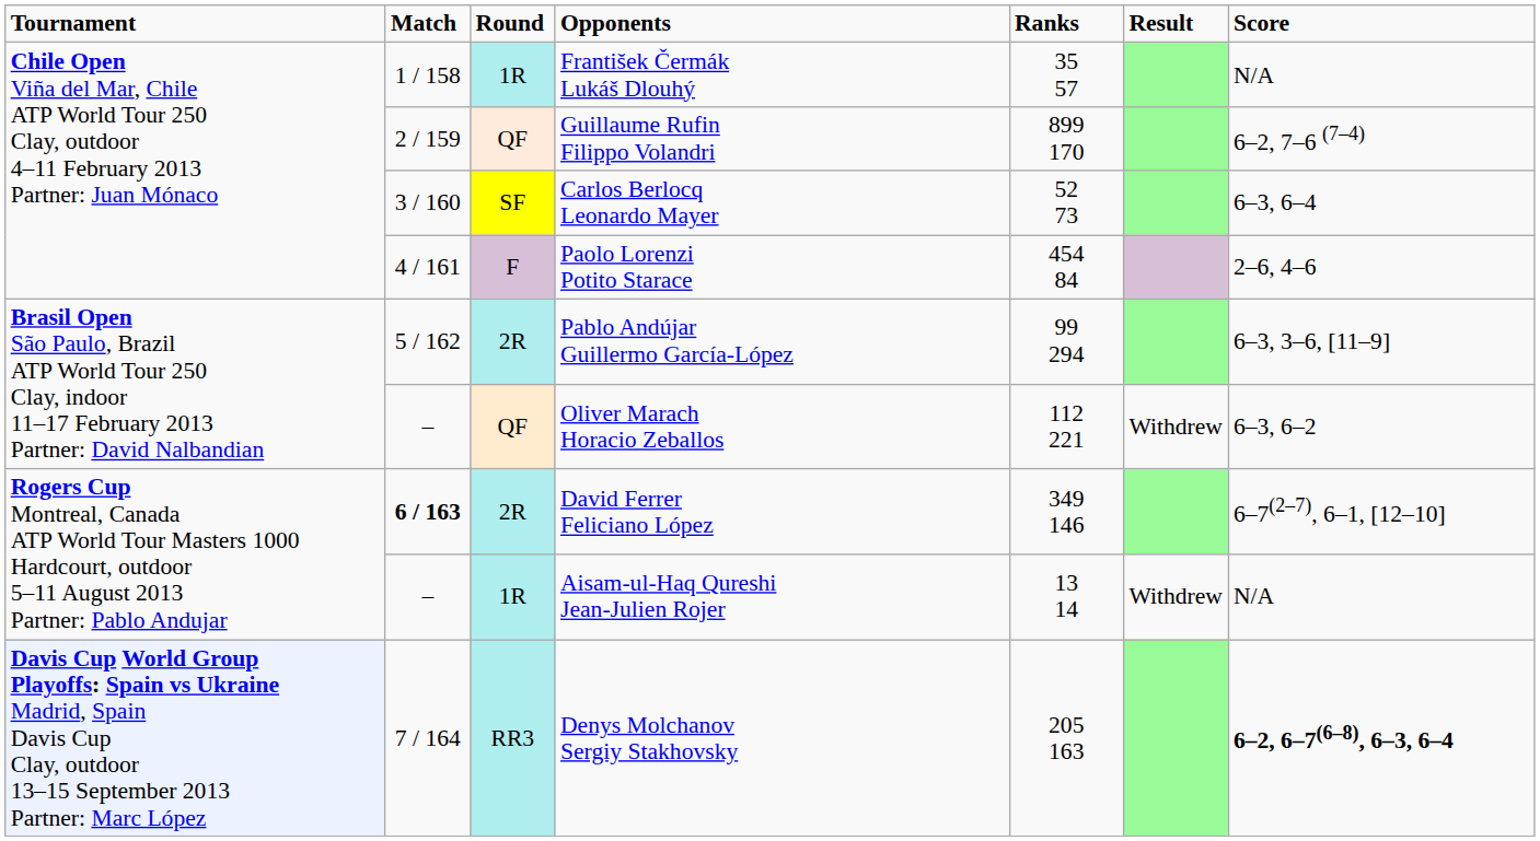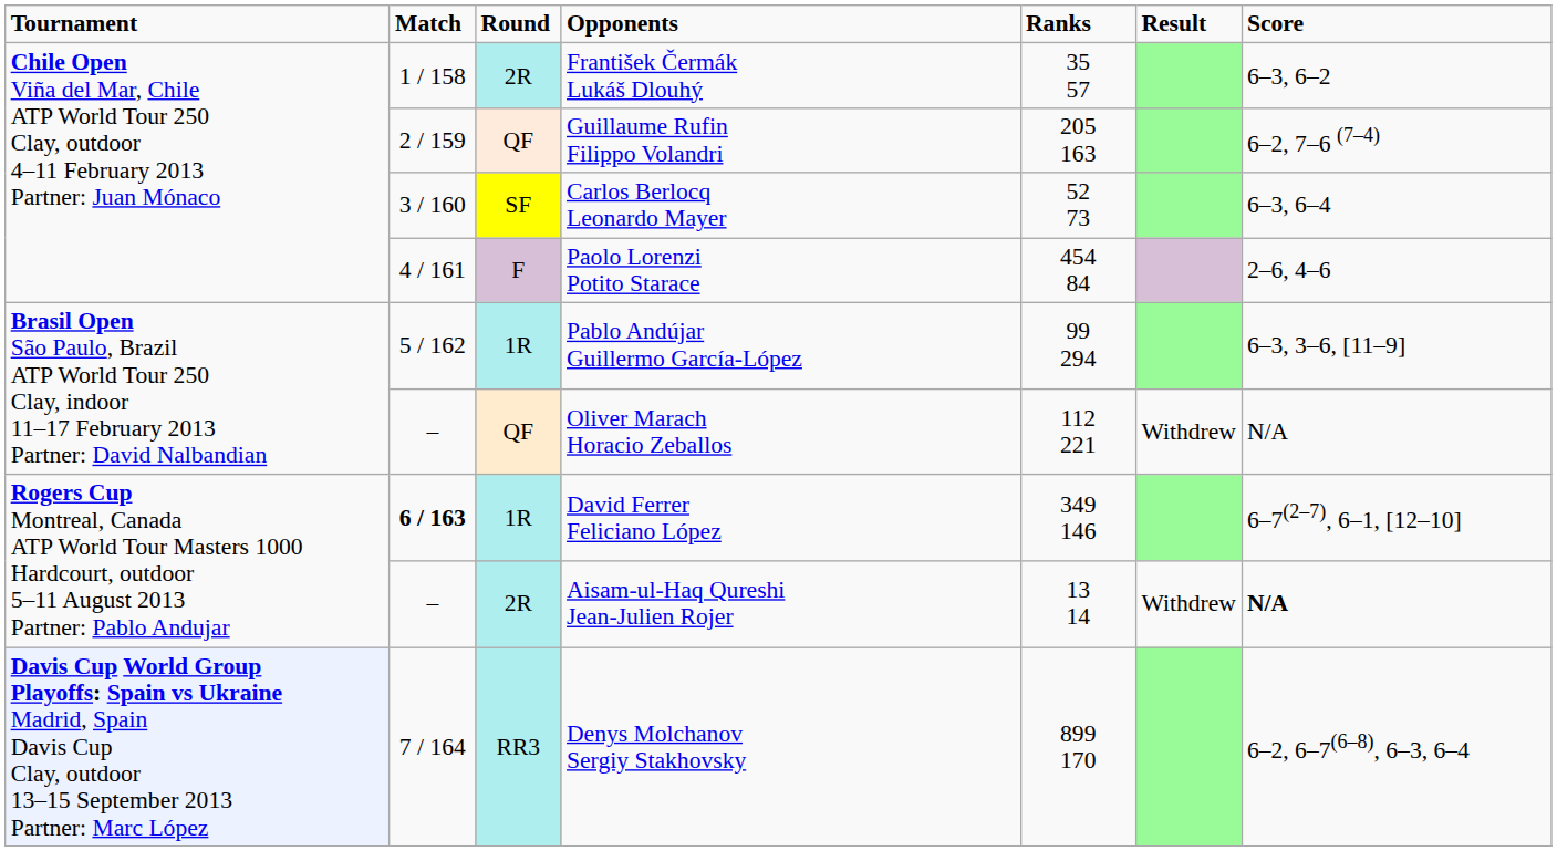František Čermák Lukáš Dlouhý | column 3: 1R -> 2R
František Čermák Lukáš Dlouhý | column 7: N/A -> 6–3, 6–2
Guillaume Rufin Filippo Volandri | column 5: 899 170 -> 205 163
Pablo Andújar Guillermo García-López | column 3: 2R -> 1R
Oliver Marach Horacio Zeballos | column 7: 6–3, 6–2 -> N/A
David Ferrer Feliciano López | column 3: 2R -> 1R
Aisam-ul-Haq Qureshi Jean-Julien Rojer | column 3: 1R -> 2R
Aisam-ul-Haq Qureshi Jean-Julien Rojer | column 7: normal -> bold
Denys Molchanov Sergiy Stakhovsky | column 5: 205 163 -> 899 170
Denys Molchanov Sergiy Stakhovsky | column 7: bold -> normal
